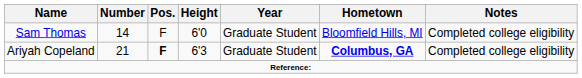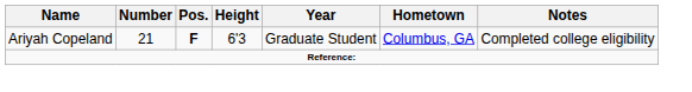- row: Sam Thomas | 14 | F | 6'0 | Graduate Student | Bloomfield Hills, MI | Completed college eligibility
Ariyah Copeland | Hometown: bold -> normal
